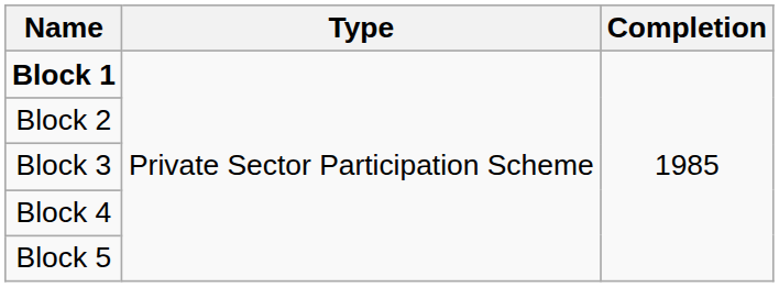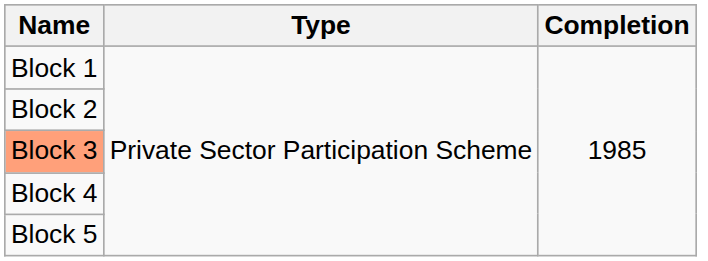Block 1 | Name: bold -> normal
Block 3 | Name: no background -> lightsalmon background
